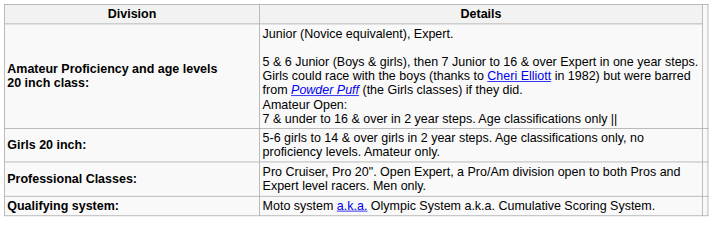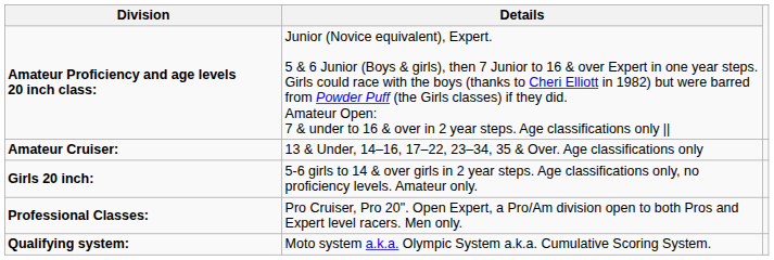+ row: Amateur Cruiser: | 13 & Under, 14–16, 17–22, 23–34, 35 & Over. Age classifications only
